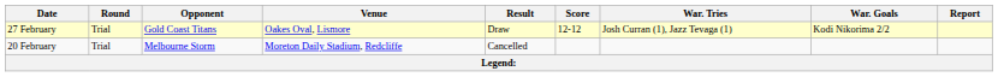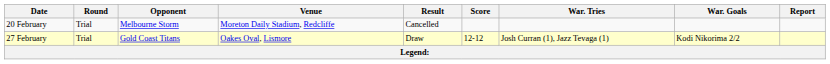rows swapped: 20 February <-> 27 February
